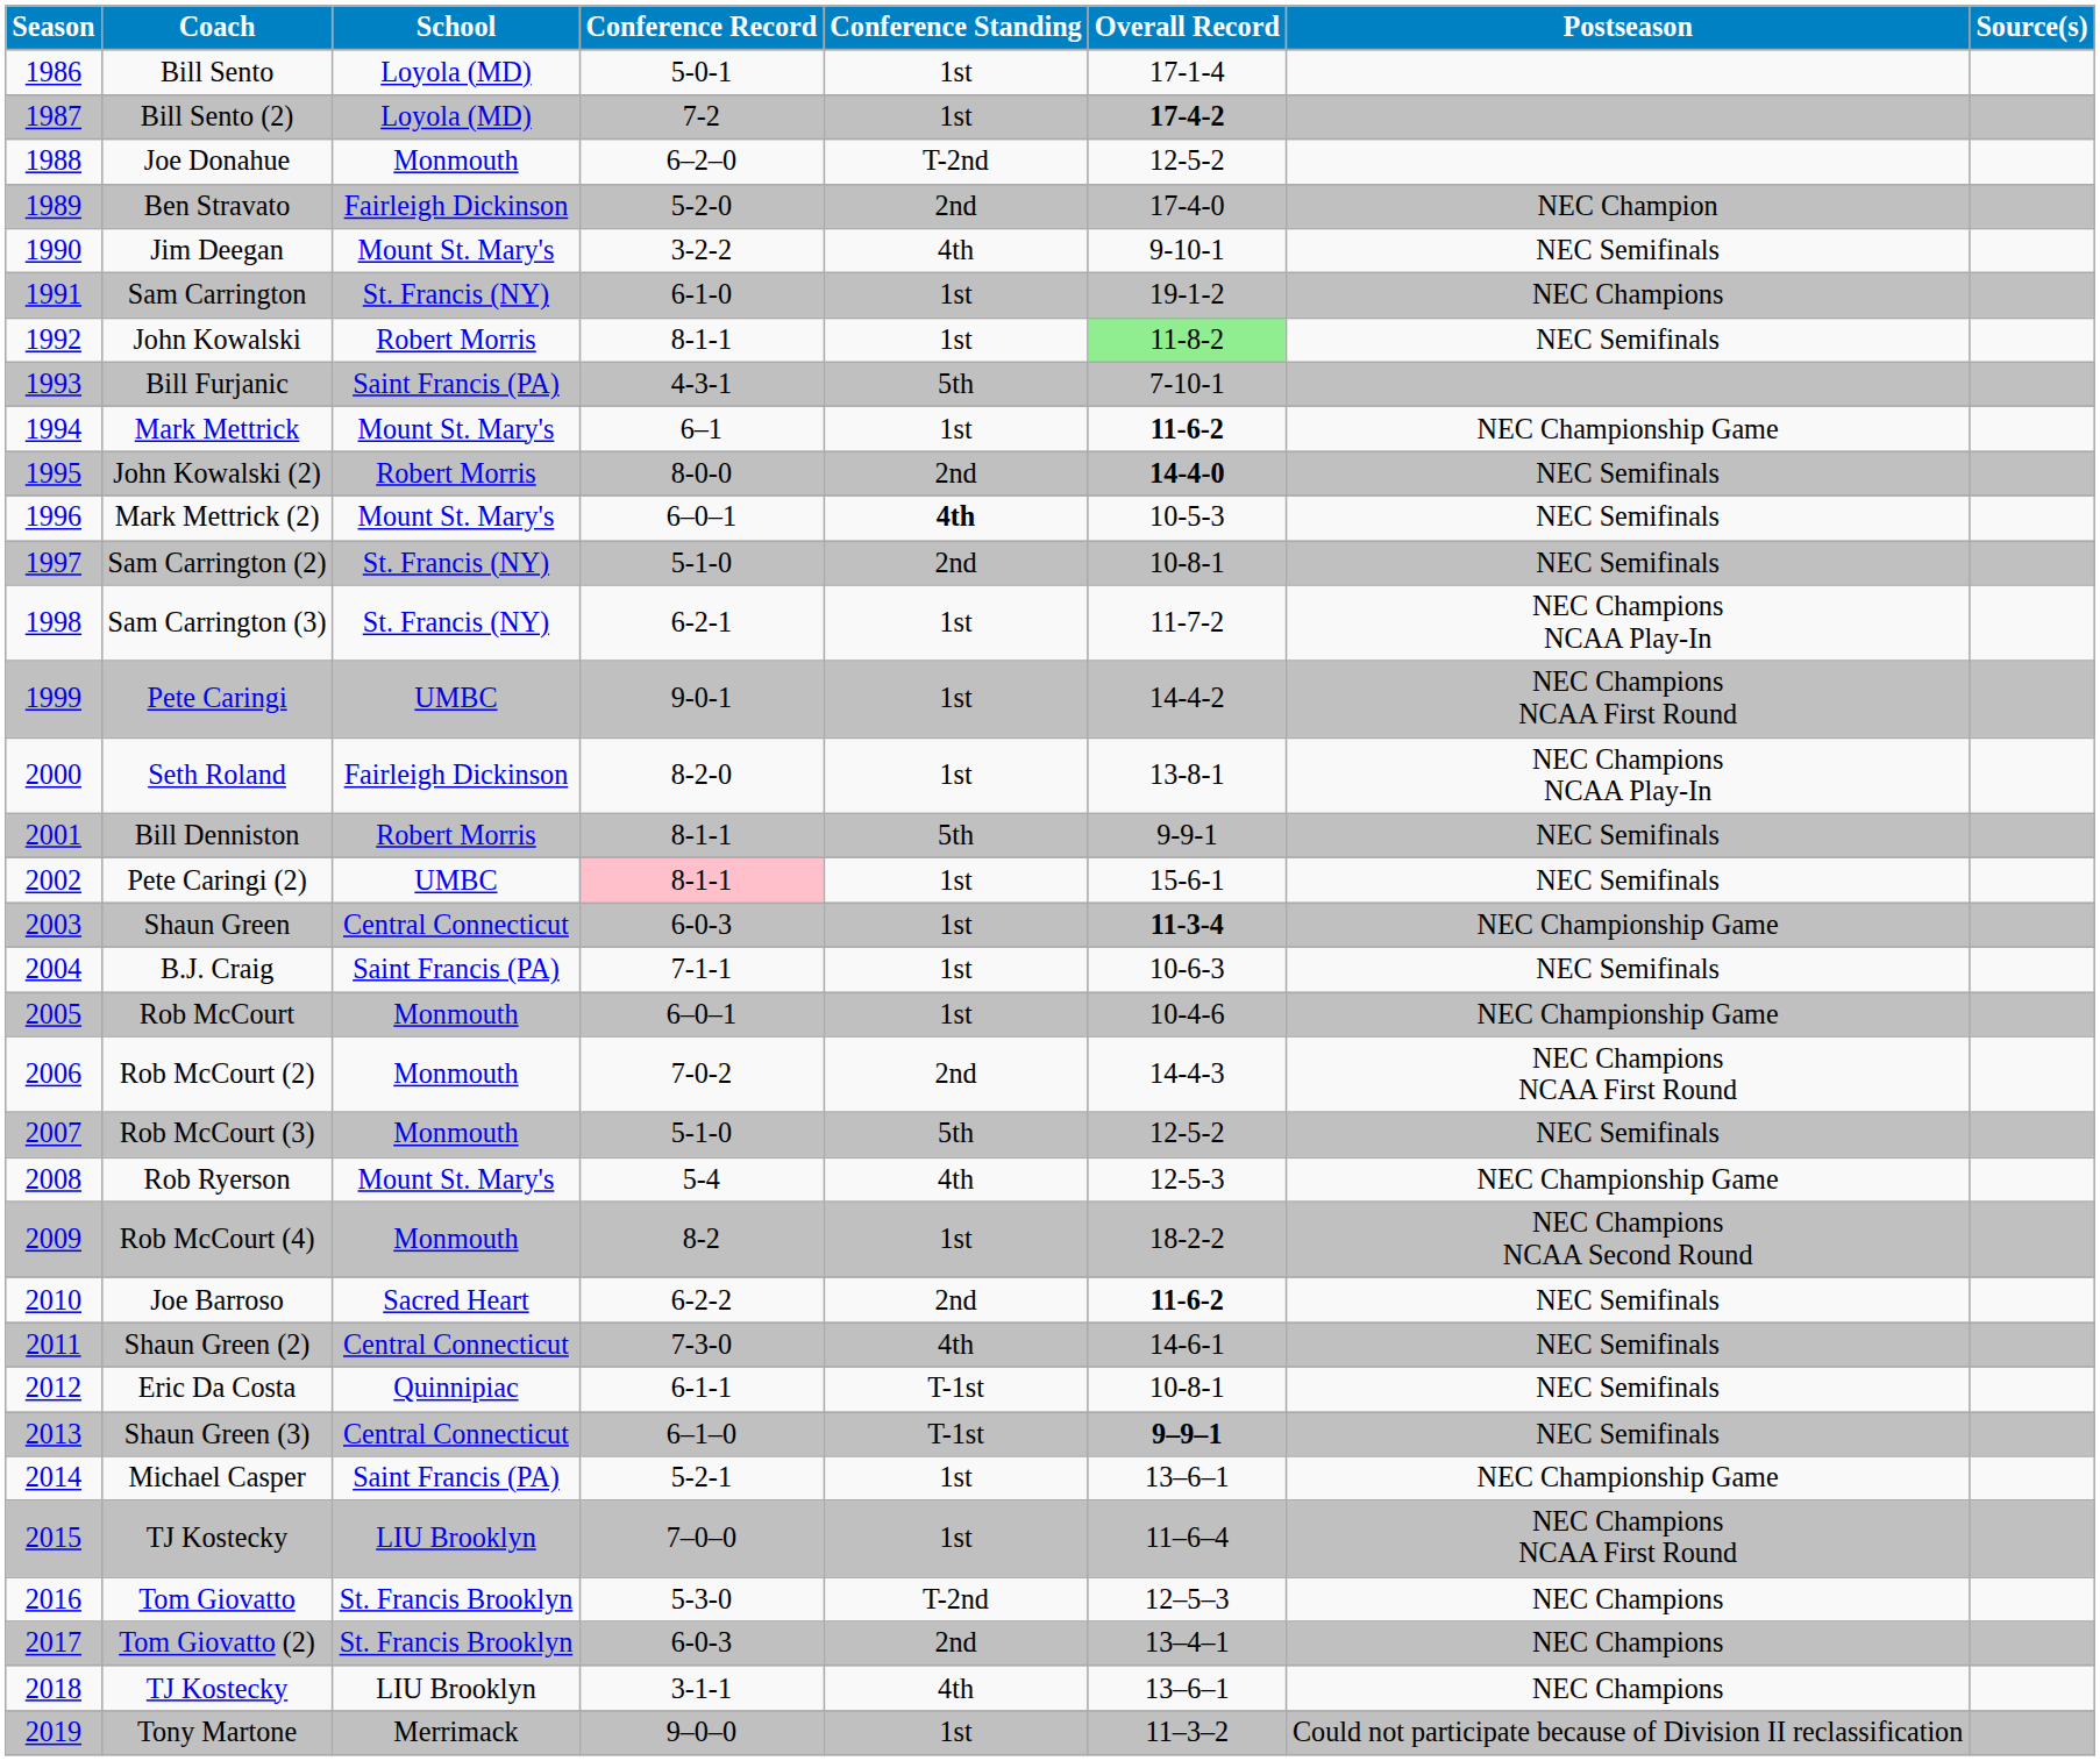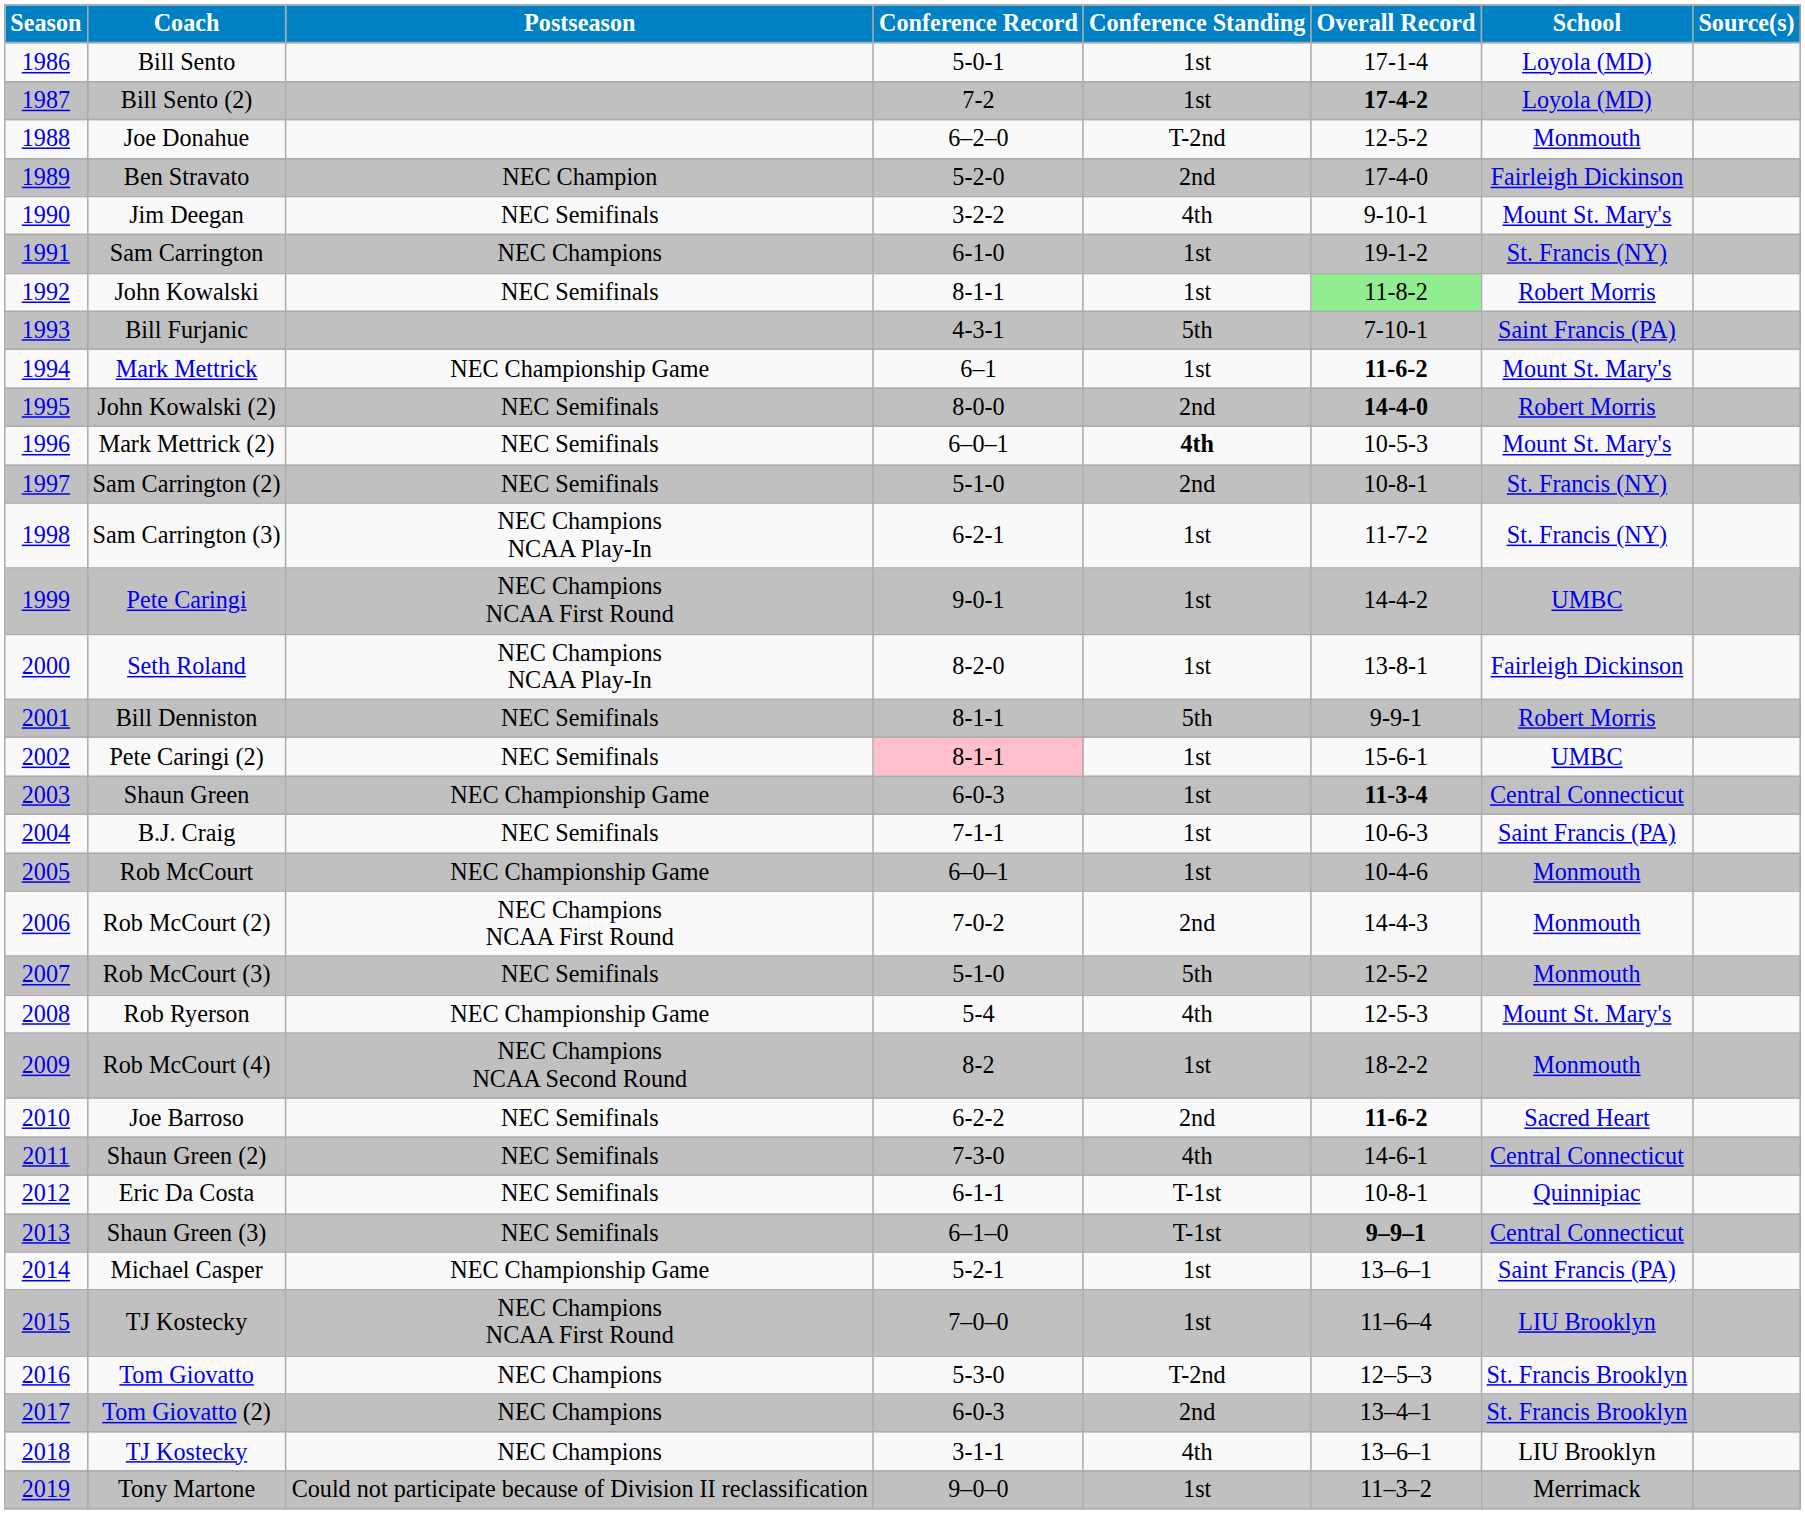columns swapped: School <-> Postseason
